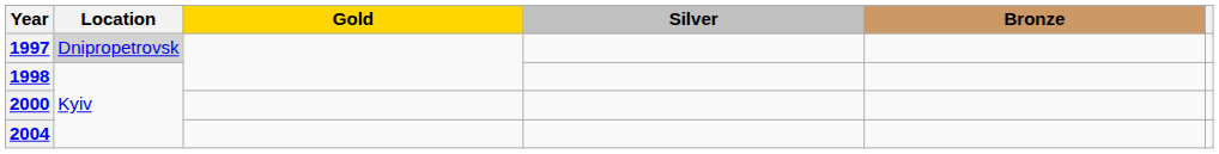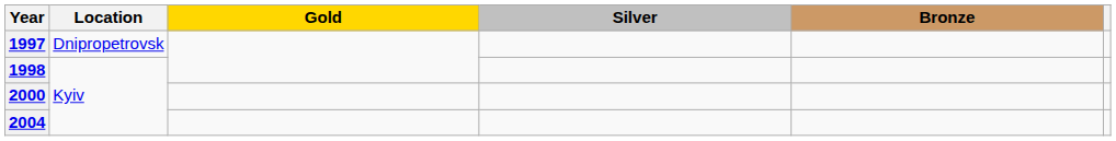1997 | Location: lightgrey background -> no background
